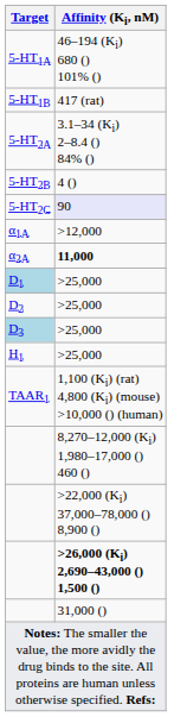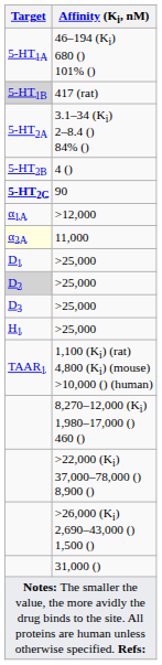row 3 | Target: no background -> lightgrey background
row 6 | Target: normal -> bold
row 6 | Affinity (Ki, nM): lavender background -> no background
row 8 | Target: no background -> lightyellow background
row 8 | Affinity (Ki, nM): bold -> normal
row 9 | Target: lightblue background -> no background
row 10 | Target: no background -> lightgrey background
row 11 | Target: lightblue background -> no background
row 16 | Affinity (Ki, nM): bold -> normal
